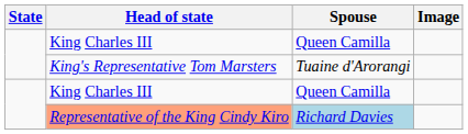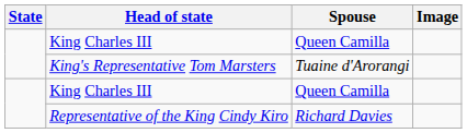Representative of the King Cindy Kiro | Head of state: lightsalmon background -> no background
Representative of the King Cindy Kiro | Spouse: lightblue background -> no background
